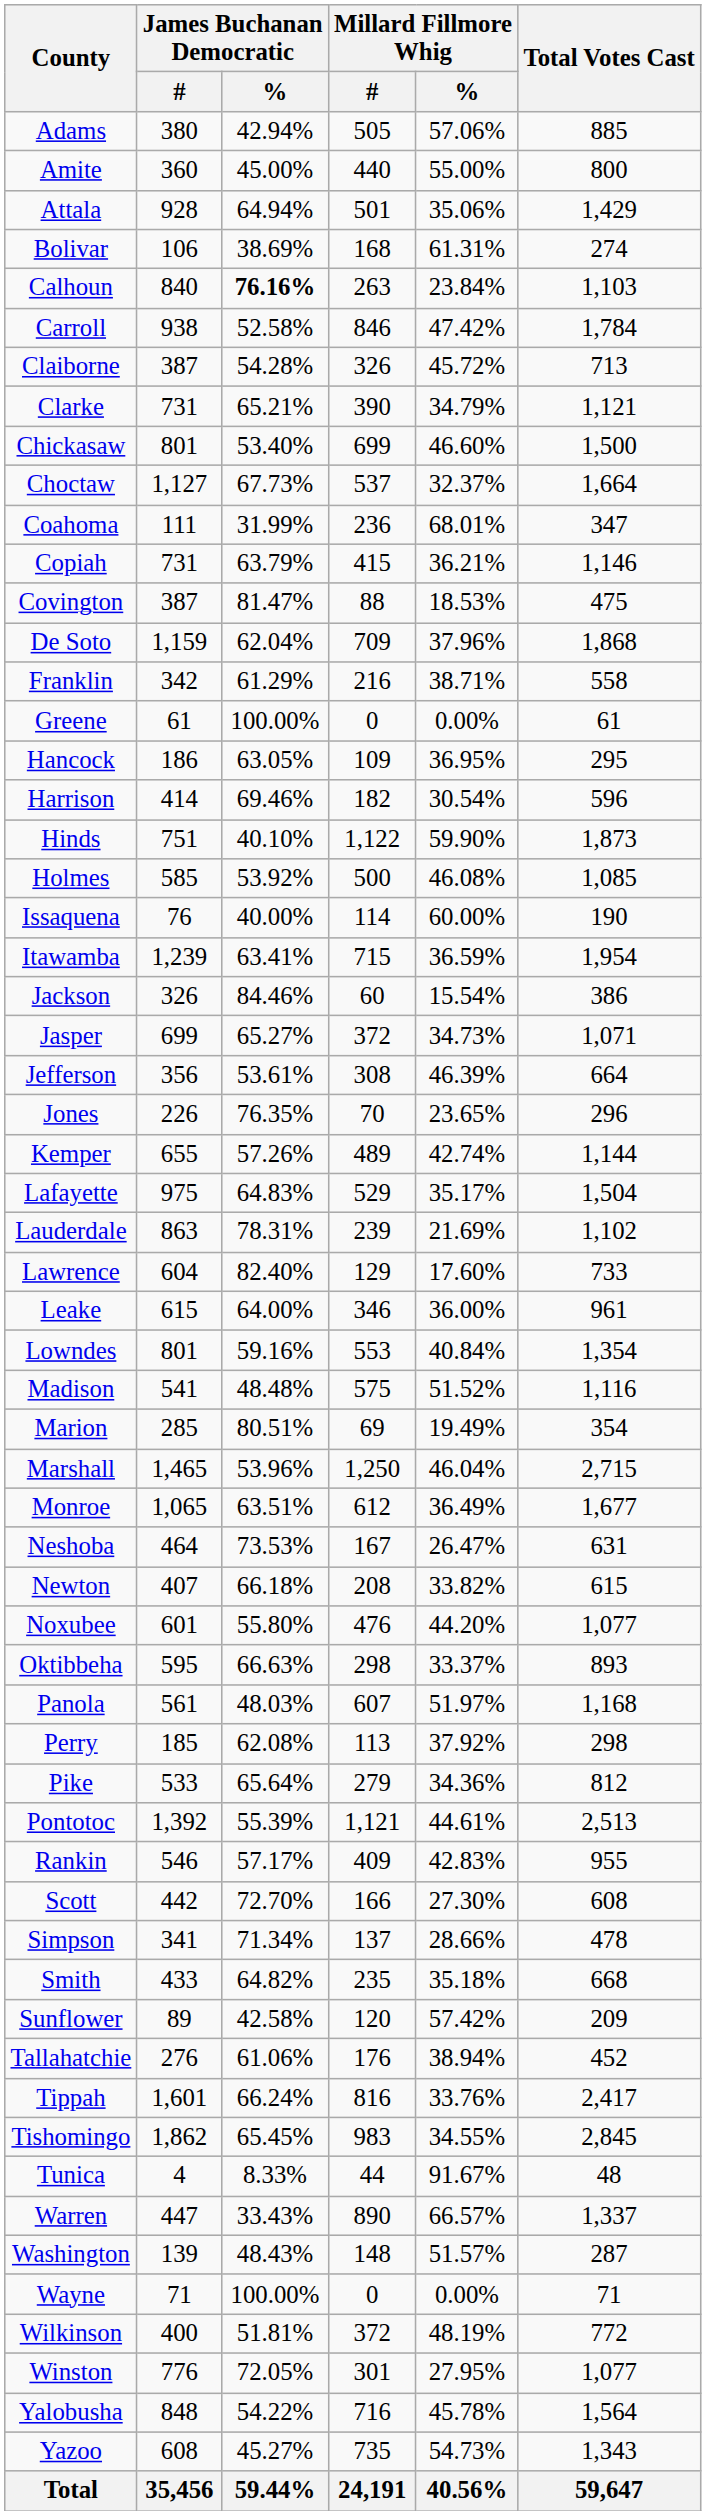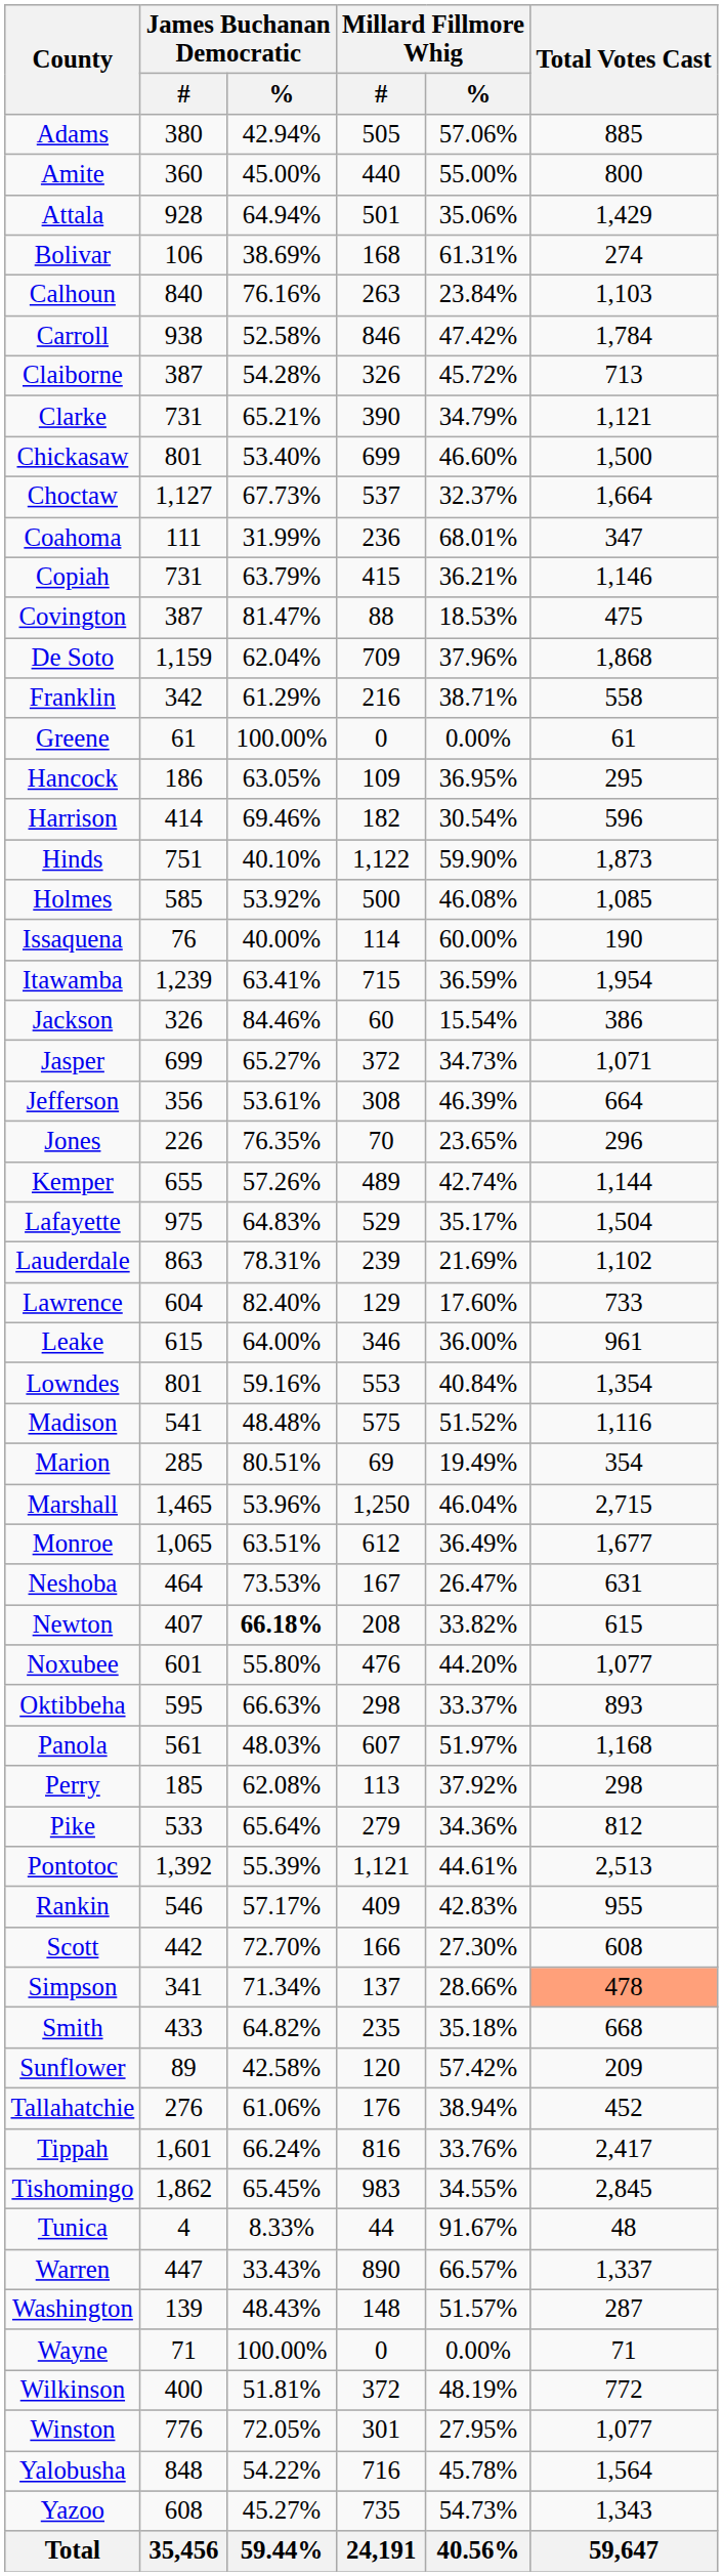Calhoun | James Buchanan Democratic / %: bold -> normal
Newton | James Buchanan Democratic / %: normal -> bold
Simpson | Total Votes Cast: no background -> lightsalmon background
